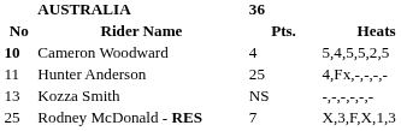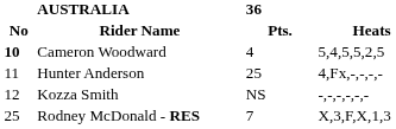Kozza Smith | No: 13 -> 12
